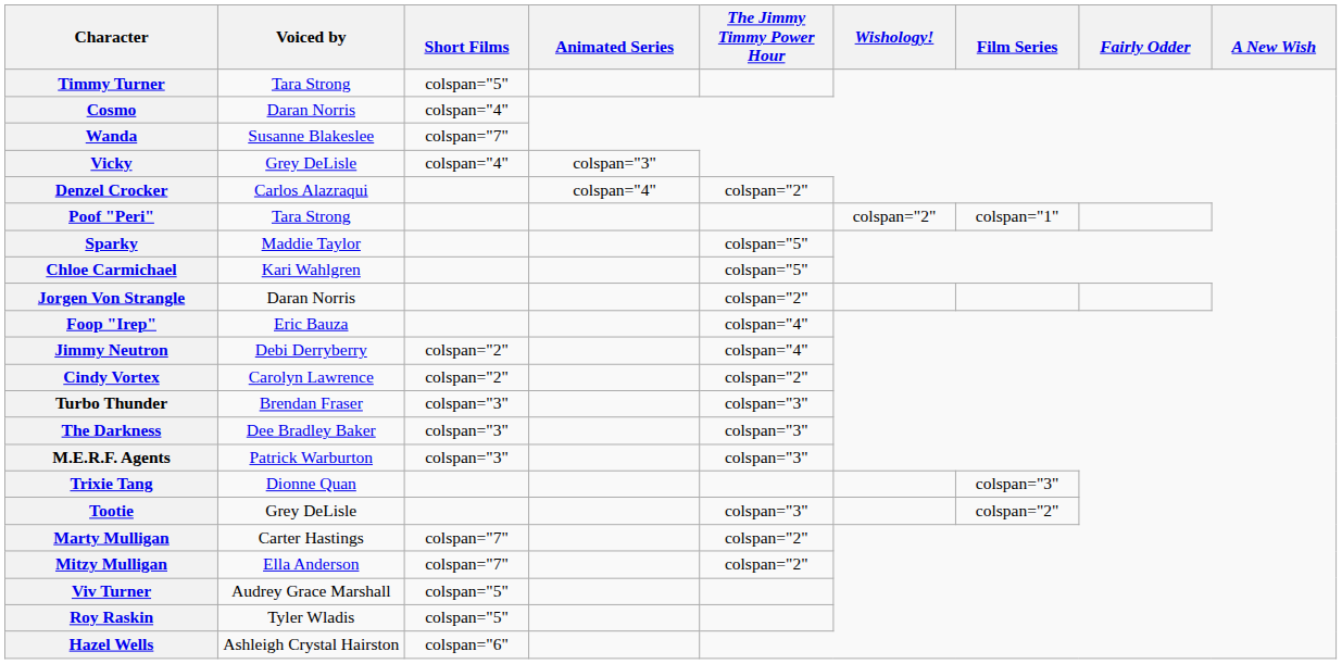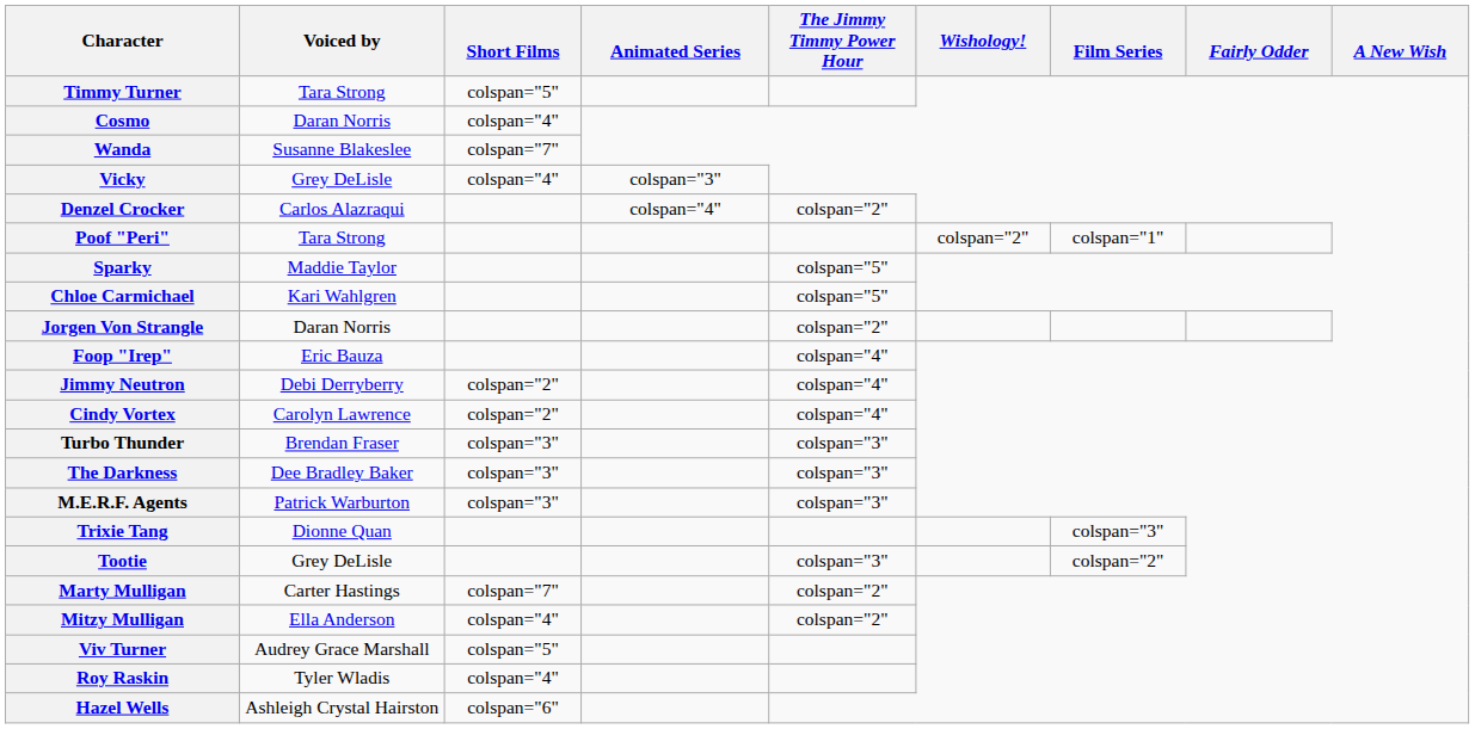Cindy Vortex | The Jimmy Timmy Power Hour: colspan="2" -> colspan="4"
Mitzy Mulligan | Short Films: colspan="7" -> colspan="4"
Roy Raskin | Short Films: colspan="5" -> colspan="4"
